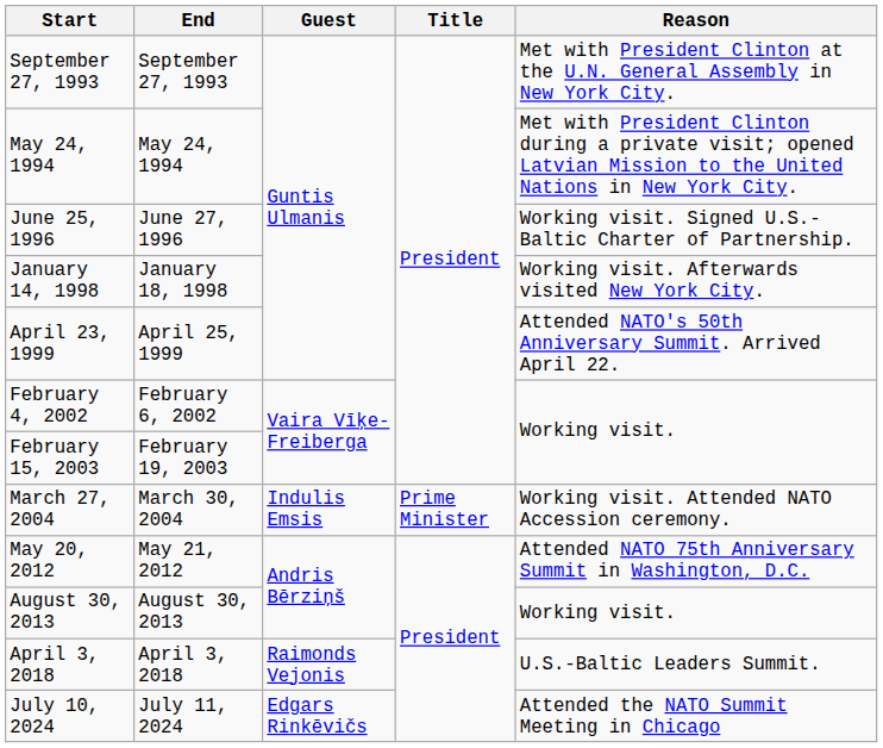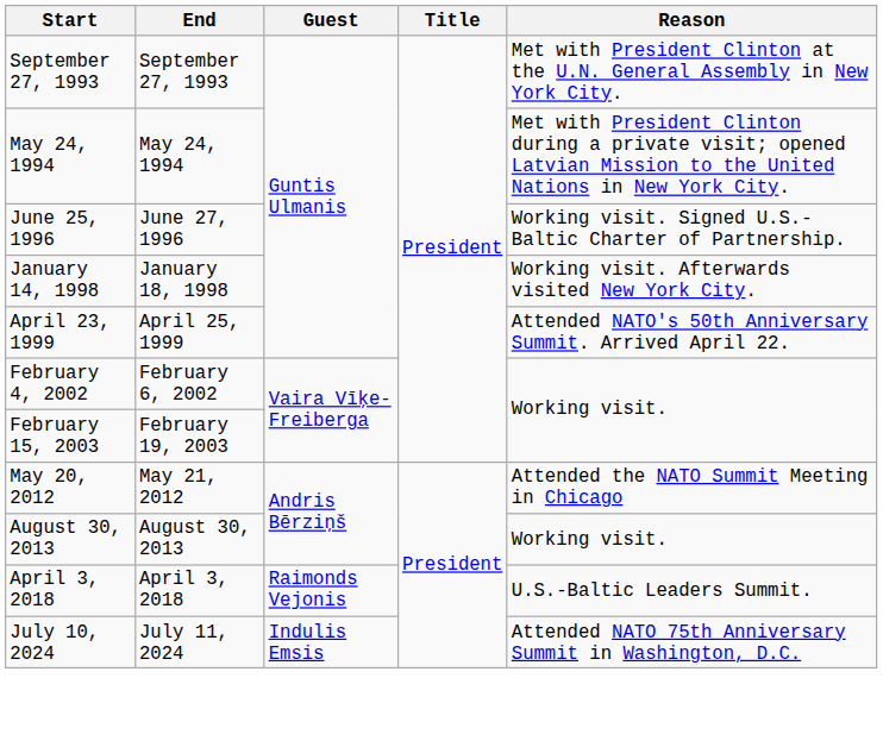- row: March 27, 2004 | March 30, 2004 | Indulis Emsis | Prime Minister | Working visit. Attended NATO Accession ceremony.
May 20, 2012 | Reason: Attended NATO 75th Anniversary Summit in Washington, D.C. -> Attended the NATO Summit Meeting in Chicago
July 10, 2024 | Guest: Edgars Rinkēvičs -> Indulis Emsis
July 10, 2024 | Reason: Attended the NATO Summit Meeting in Chicago -> Attended NATO 75th Anniversary Summit in Washington, D.C.
